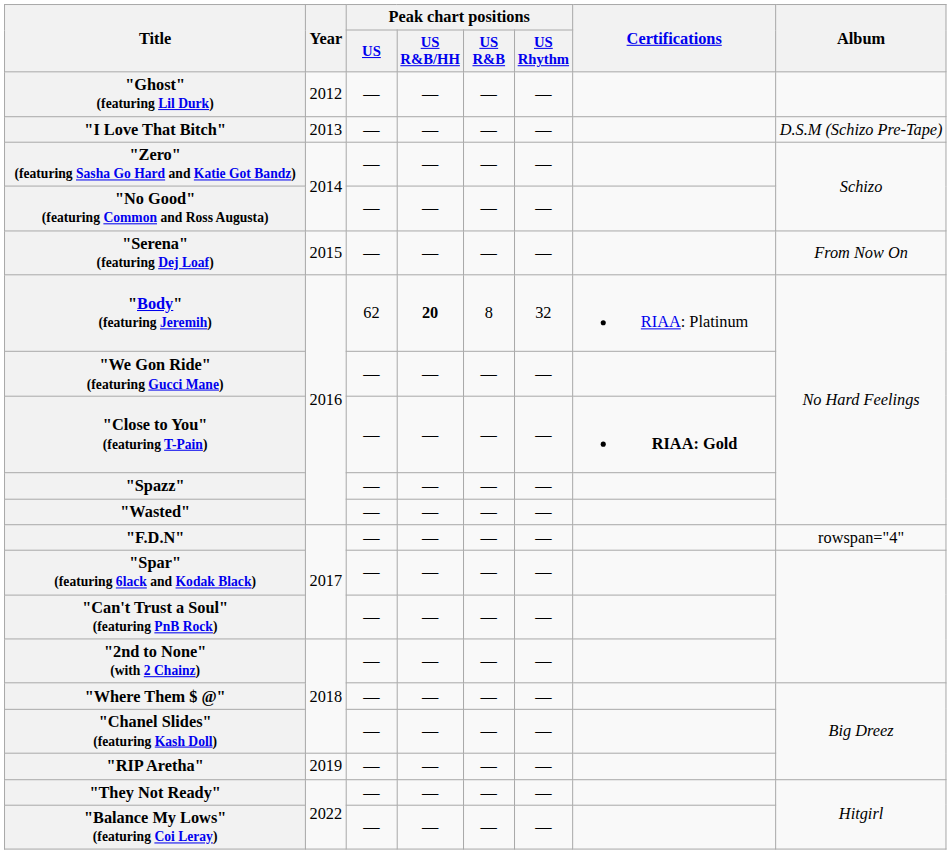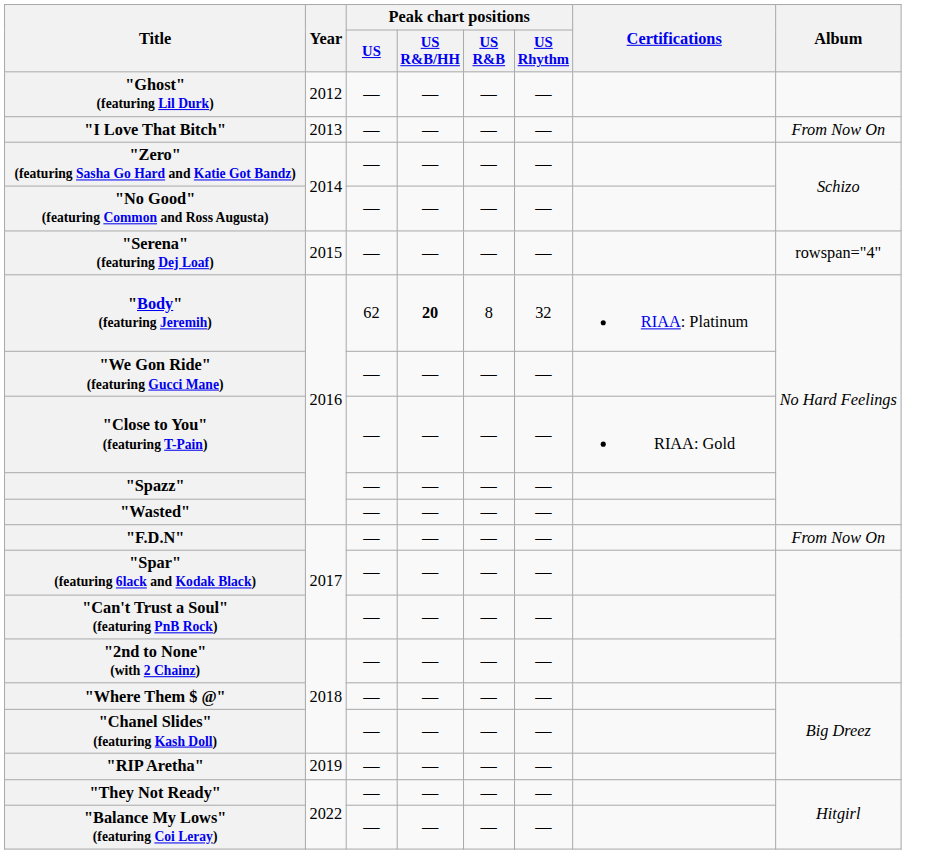"I Love That Bitch" | Album: D.S.M (Schizo Pre-Tape) -> From Now On
"Serena" (featuring Dej Loaf) | Album: From Now On -> rowspan="4"
"Close to You" (featuring T-Pain) | Certifications: bold -> normal
"F.D.N" | Album: rowspan="4" -> From Now On
